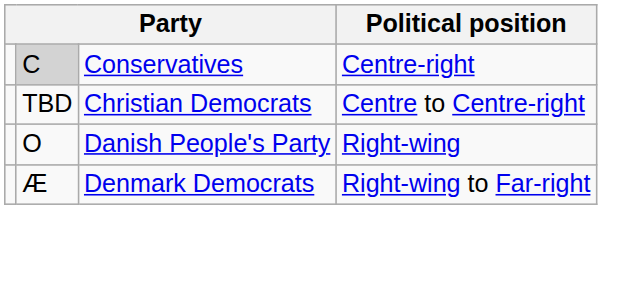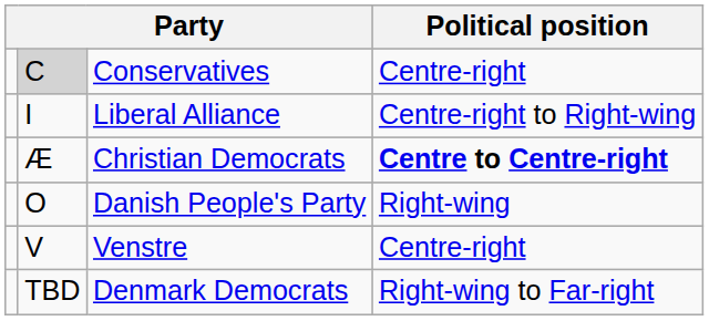+ row: I | Liberal Alliance | Centre-right to Right-wing
Christian Democrats | column 2: TBD -> Æ
Christian Democrats | Political position: normal -> bold
+ row: V | Venstre | Centre-right
Denmark Democrats | column 2: Æ -> TBD
